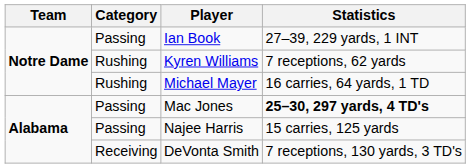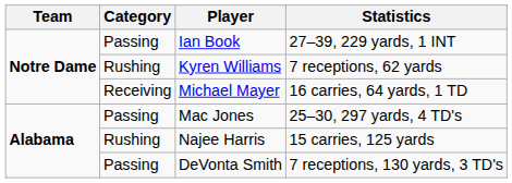Michael Mayer | Category: Rushing -> Receiving
Mac Jones | Statistics: bold -> normal
Najee Harris | Category: Passing -> Rushing
DeVonta Smith | Category: Receiving -> Passing
